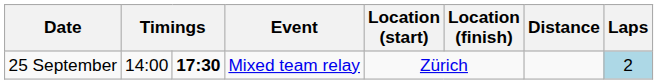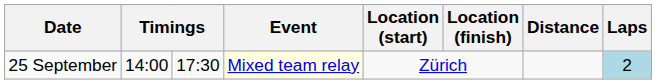25 September | column 3: bold -> normal
25 September | Event: no background -> lightyellow background
